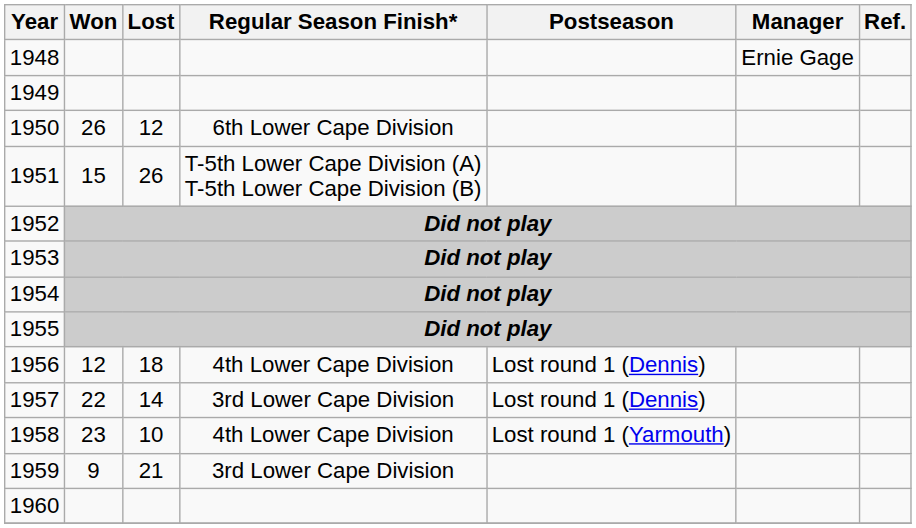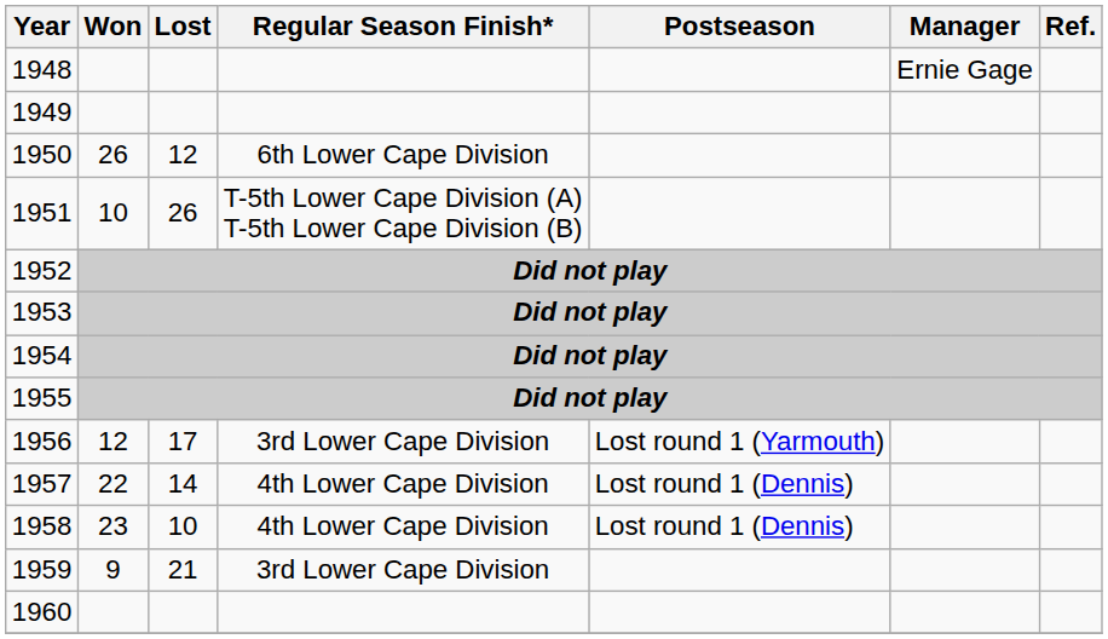1951 | Won: 15 -> 10
1956 | Lost: 18 -> 17
1956 | Regular Season Finish*: 4th Lower Cape Division -> 3rd Lower Cape Division
1956 | Postseason: Lost round 1 (Dennis) -> Lost round 1 (Yarmouth)
1957 | Regular Season Finish*: 3rd Lower Cape Division -> 4th Lower Cape Division
1958 | Postseason: Lost round 1 (Yarmouth) -> Lost round 1 (Dennis)
